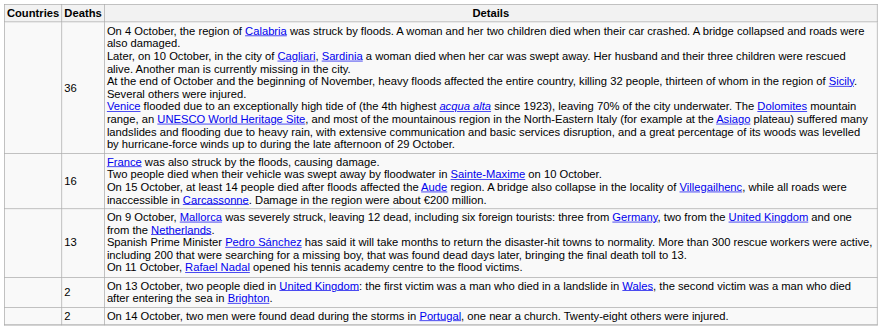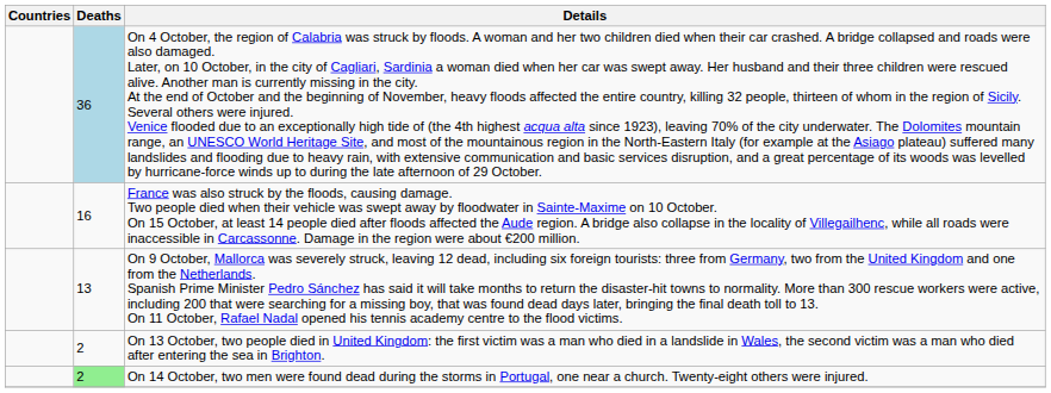row 2 | Deaths: no background -> lightblue background
row 6 | Deaths: no background -> lightgreen background
